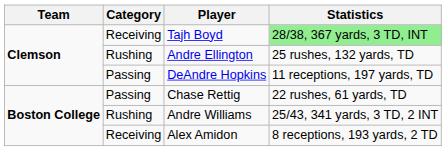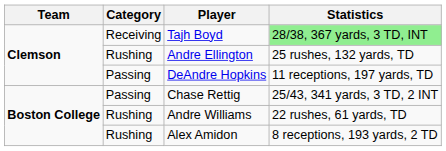Chase Rettig | Statistics: 22 rushes, 61 yards, TD -> 25/43, 341 yards, 3 TD, 2 INT
Andre Williams | Statistics: 25/43, 341 yards, 3 TD, 2 INT -> 22 rushes, 61 yards, TD
Alex Amidon | Category: Receiving -> Rushing
